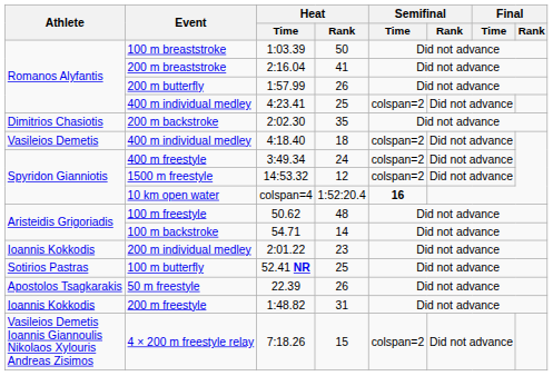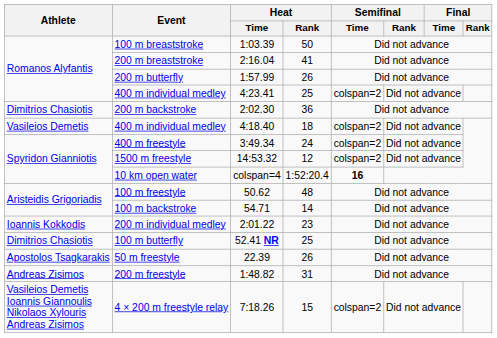200 m backstroke | Heat / Rank: 35 -> 36
100 m butterfly | Athlete: Sotirios Pastras -> Dimitrios Chasiotis
200 m freestyle | Athlete: Ioannis Kokkodis -> Andreas Zisimos
